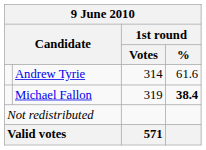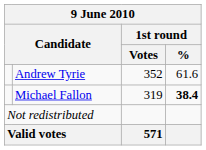Andrew Tyrie | 1st round / Votes: 314 -> 352
